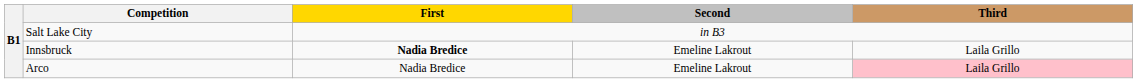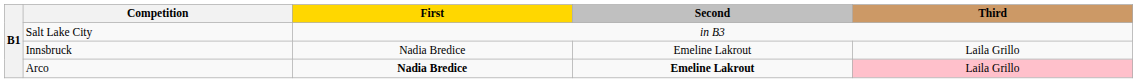Innsbruck | First: bold -> normal
Arco | First: normal -> bold
Arco | Second: normal -> bold
